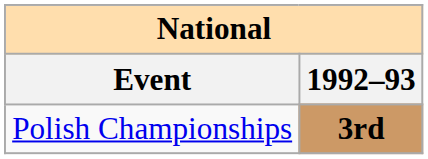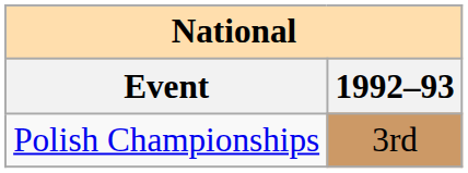Polish Championships | 1992–93: bold -> normal
